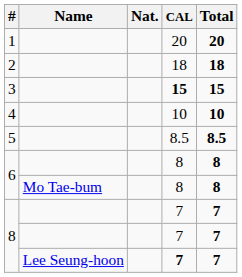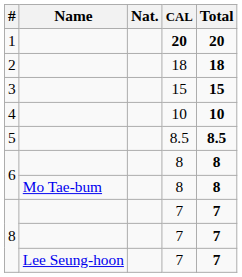1 | CAL: normal -> bold
3 | CAL: bold -> normal
8 / Lee Seung-hoon | CAL: bold -> normal
